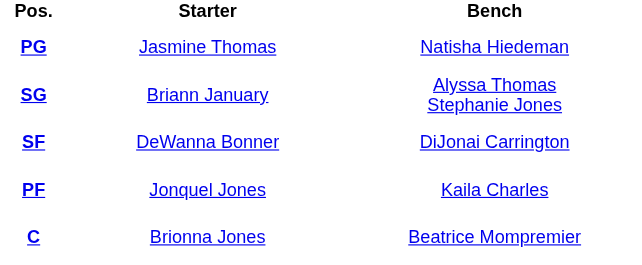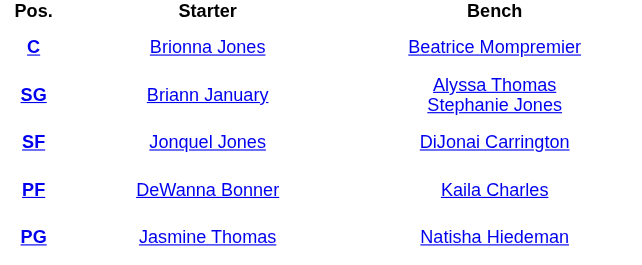rows swapped: PG <-> C
SF | Starter: DeWanna Bonner -> Jonquel Jones
PF | Starter: Jonquel Jones -> DeWanna Bonner
